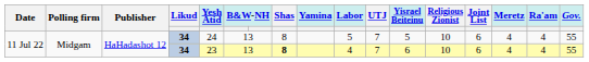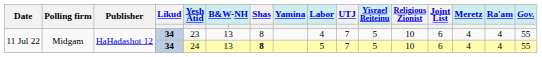row 3 | Yesh Atid: 24 -> 23
row 3 | Labor: 5 -> 4
row 4 | Yesh Atid: 23 -> 24
row 4 | Labor: 4 -> 5
row 4 | Yisrael Beiteinu: 6 -> 5
